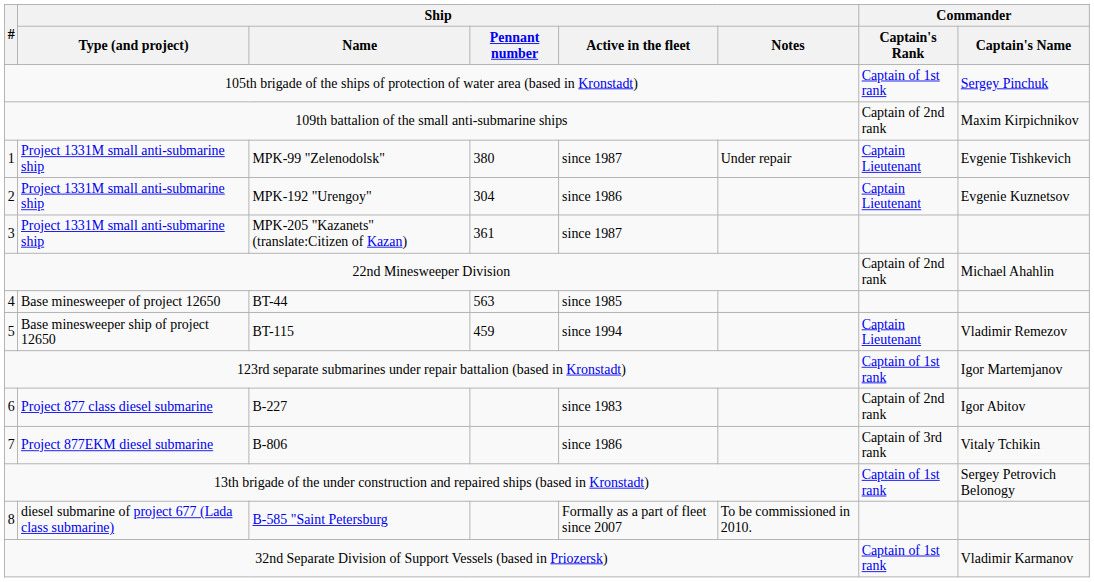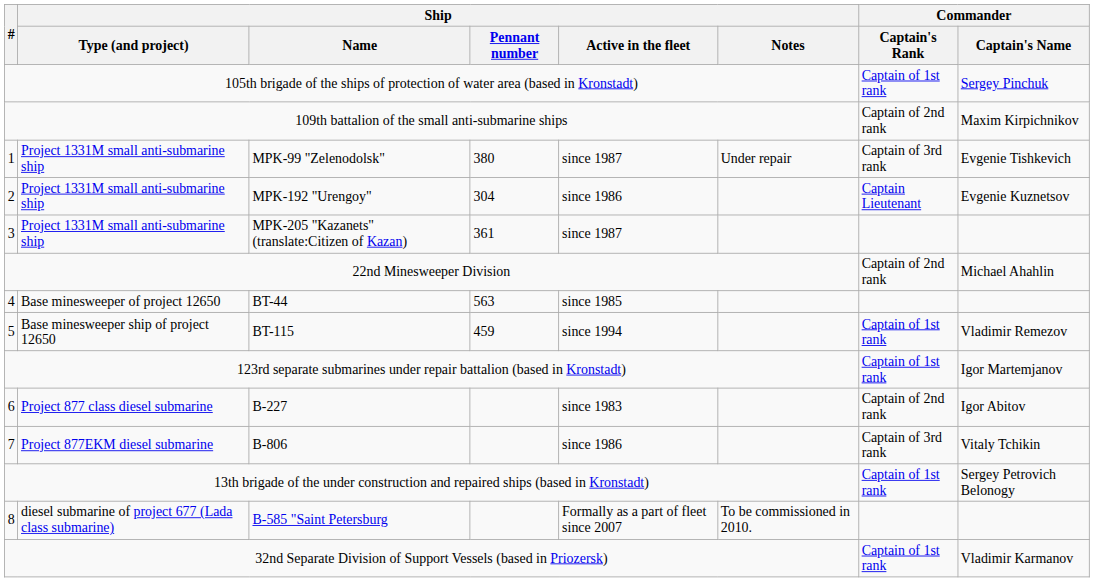MPK-99 "Zelenodolsk" | Commander / Captain's Rank: Captain Lieutenant -> Captain of 3rd rank
BT-115 | Commander / Captain's Rank: Captain Lieutenant -> Captain of 1st rank
